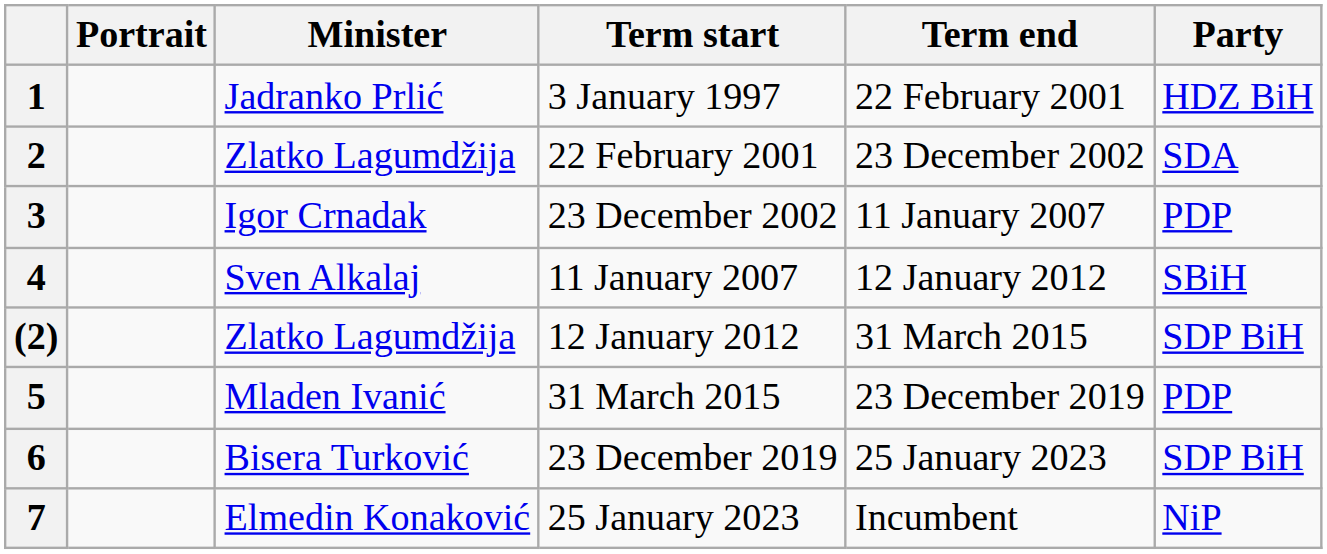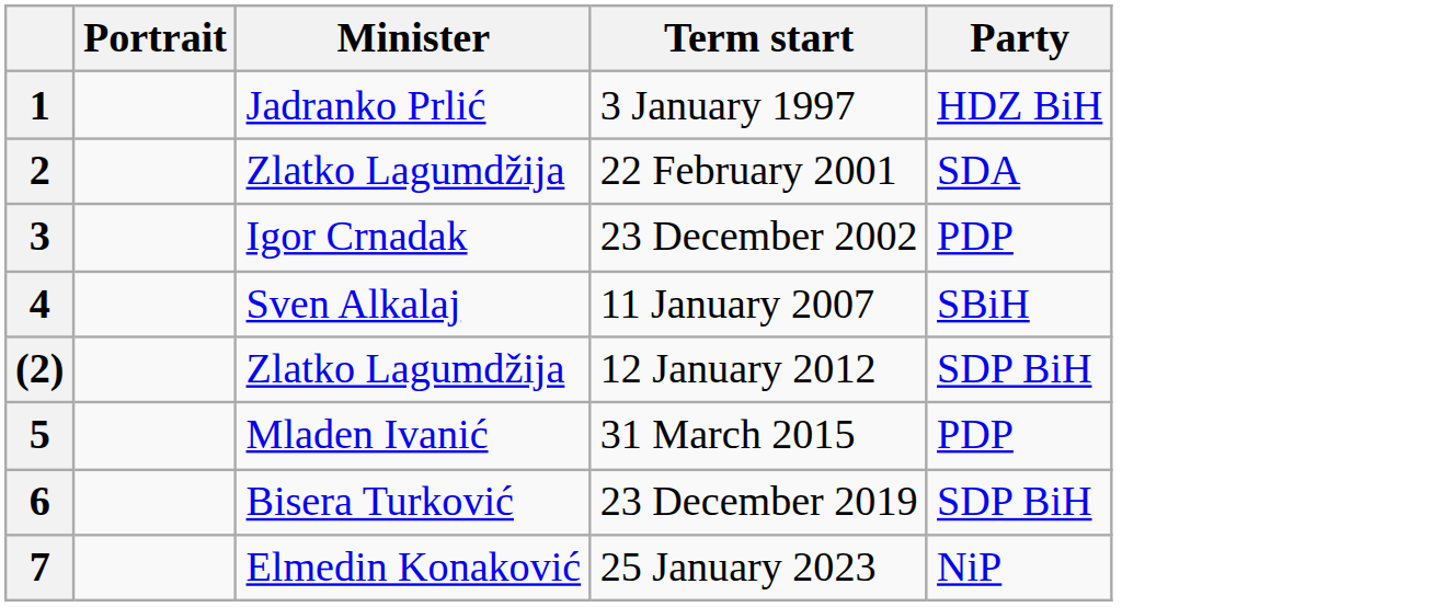- column: Term end | 22 February 2001 | 23 December 2002 | 11 January 2007 | 12 January 2012 | 31 March 2015 | 23 December 2019 | 25 January 2023 | Incumbent
